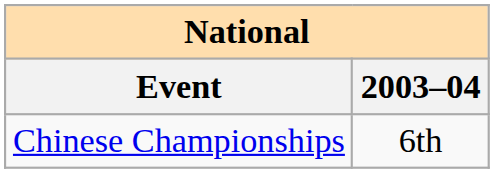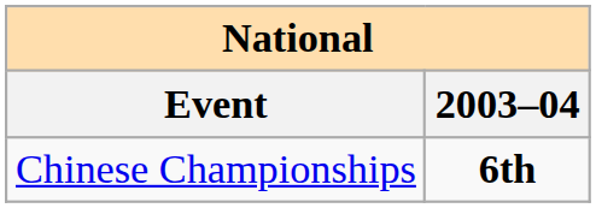Chinese Championships | 2003–04: normal -> bold
